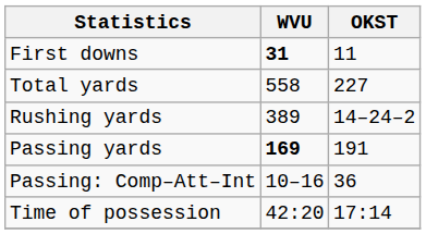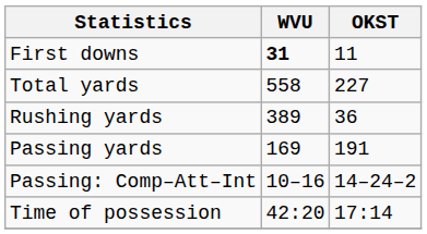Rushing yards | OKST: 14–24–2 -> 36
Passing yards | WVU: bold -> normal
Passing: Comp–Att–Int | OKST: 36 -> 14–24–2
